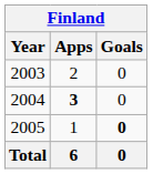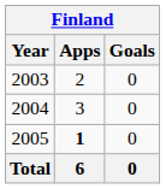2004 | Apps: bold -> normal
2005 | Apps: normal -> bold
2005 | Goals: bold -> normal
